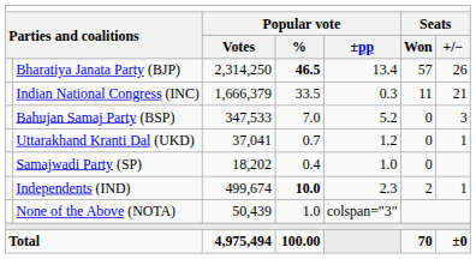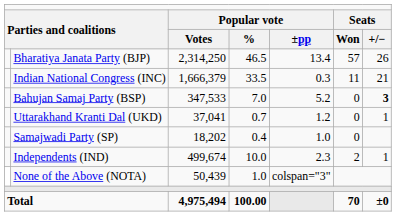Bharatiya Janata Party (BJP) | column 4: bold -> normal
Bahujan Samaj Party (BSP) | column 7: normal -> bold
Independents (IND) | column 4: bold -> normal
